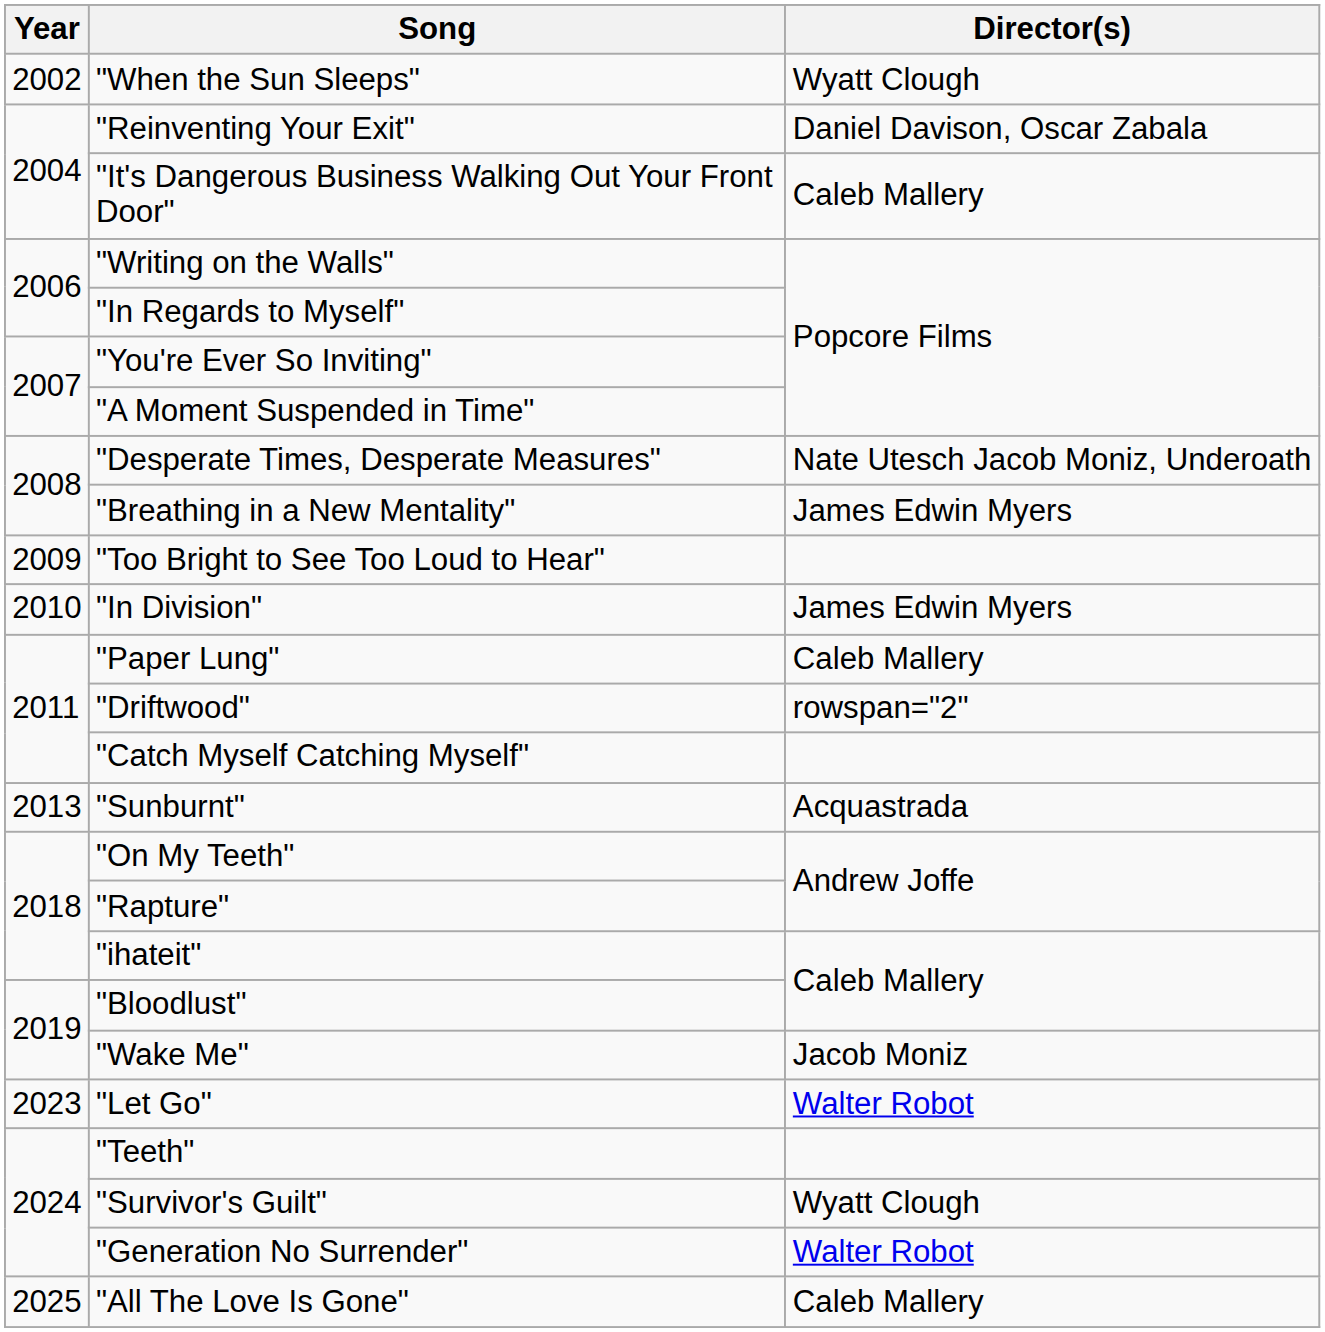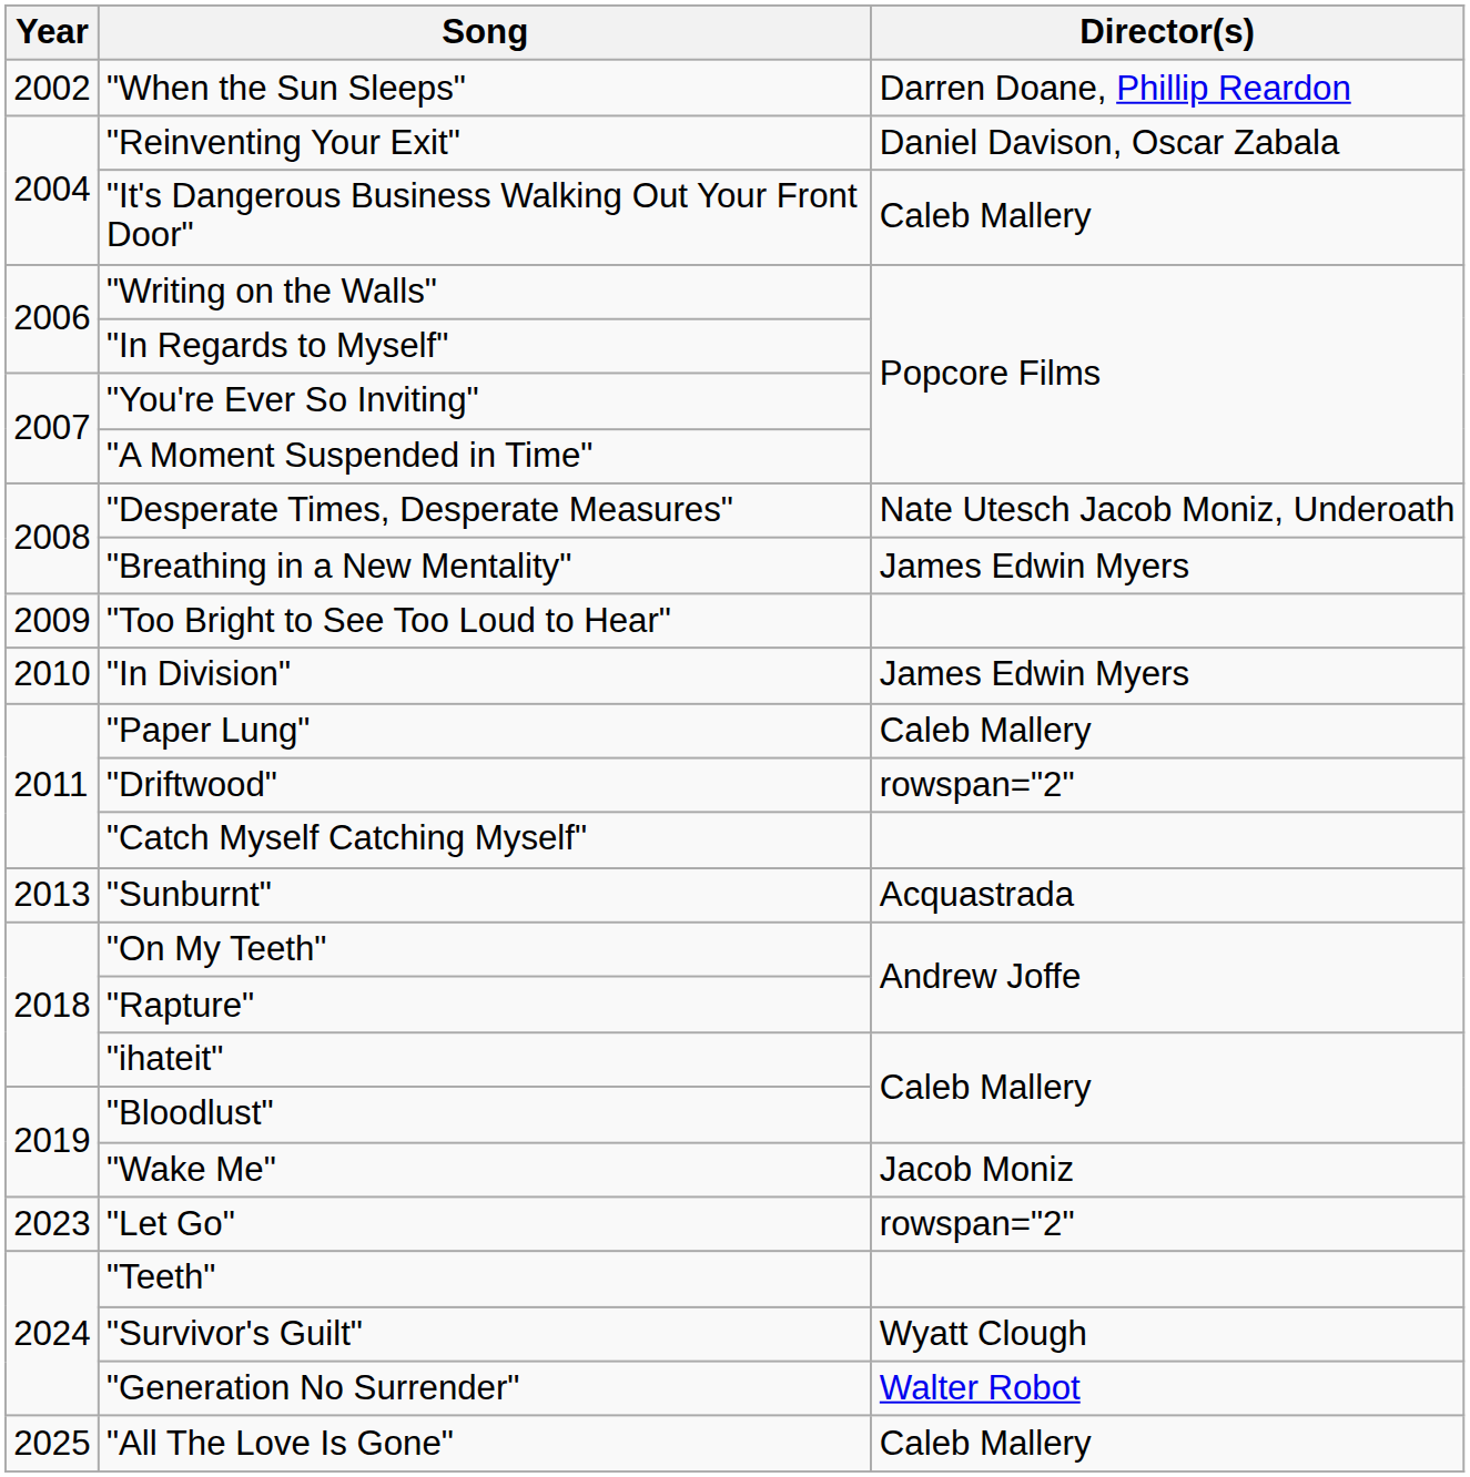"When the Sun Sleeps" | Director(s): Wyatt Clough -> Darren Doane, Phillip Reardon
"Let Go" | Director(s): Walter Robot -> rowspan="2"
